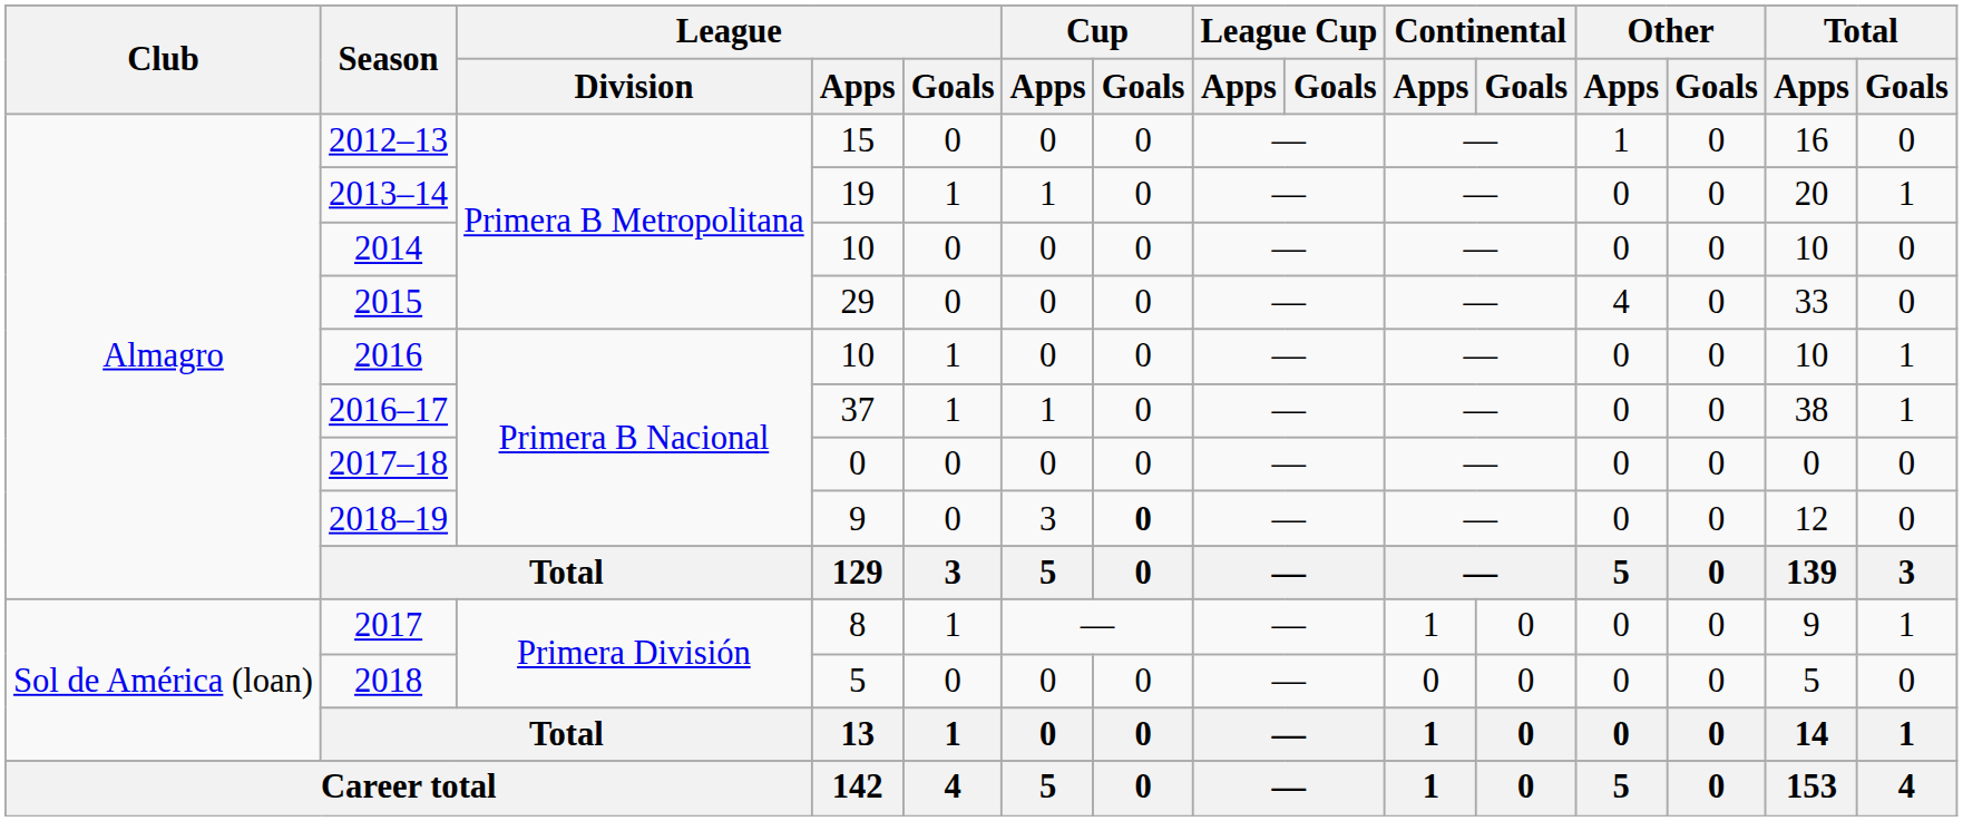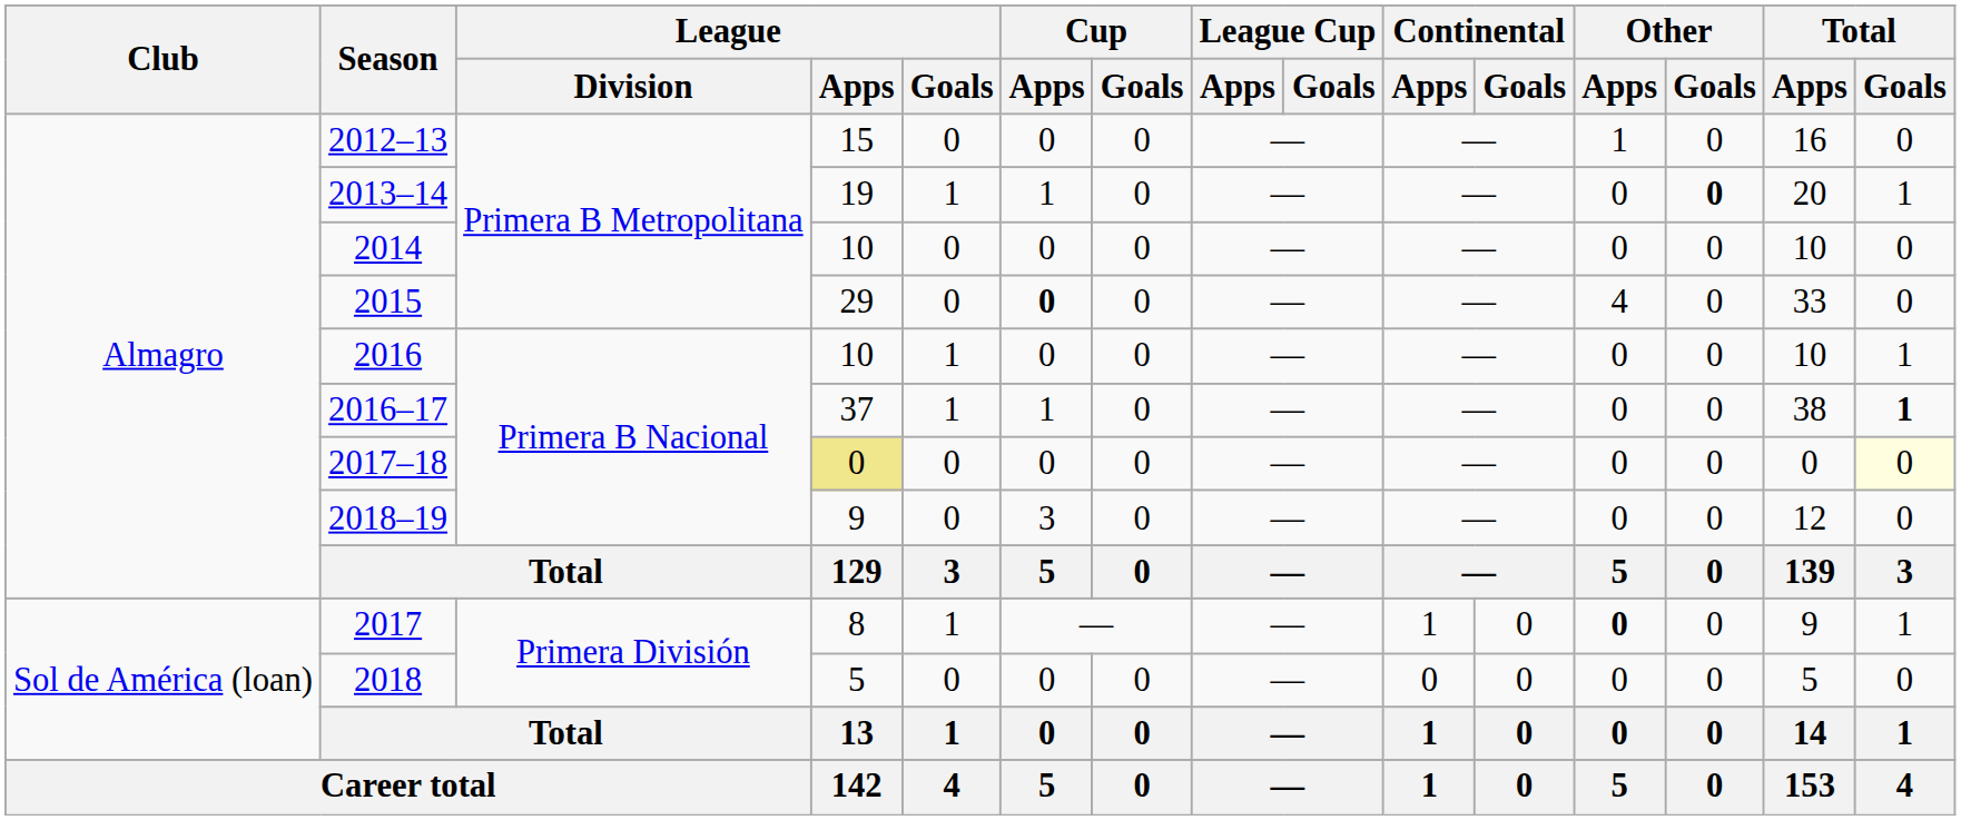2013–14 | Other / Goals: normal -> bold
2015 | Cup / Apps: normal -> bold
2016–17 | Total / Goals: normal -> bold
2017–18 | League / Apps: no background -> khaki background
2017–18 | Total / Goals: no background -> lightyellow background
2018–19 | Cup / Goals: bold -> normal
2017 | Other / Apps: normal -> bold
